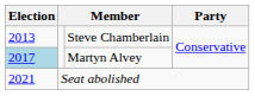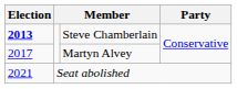Steve Chamberlain | Election: normal -> bold
Martyn Alvey | Election: lightblue background -> no background
